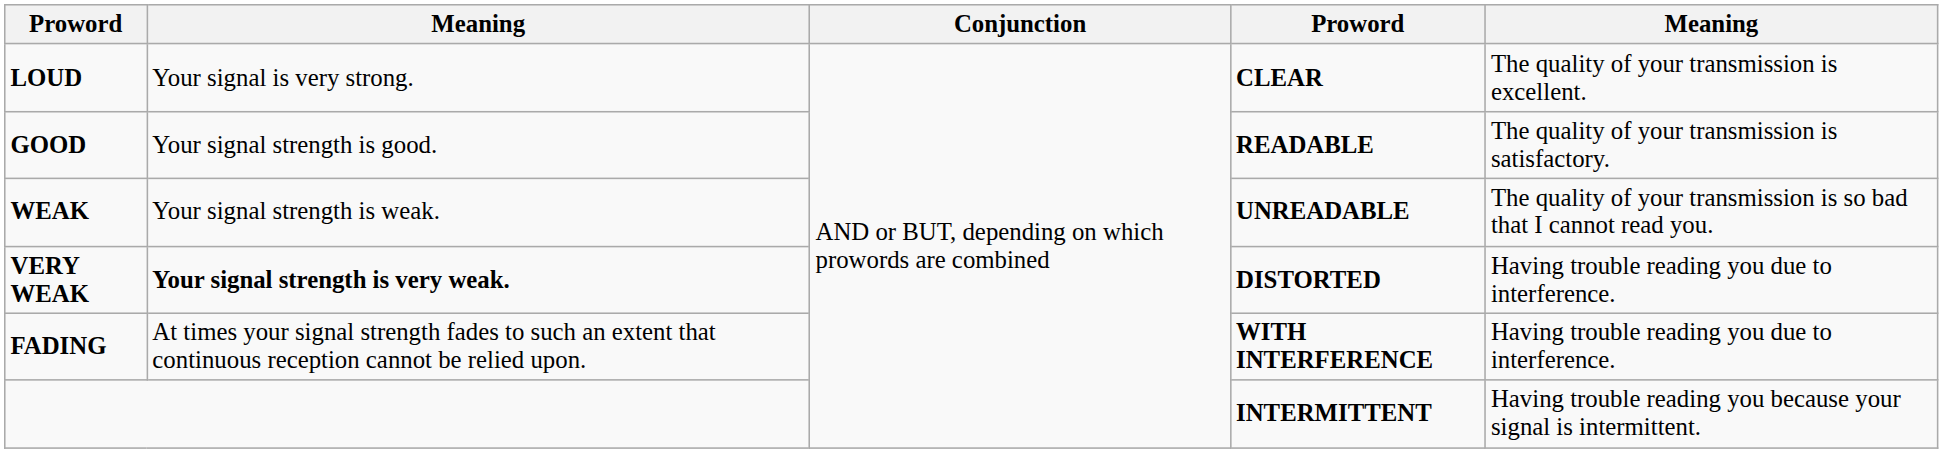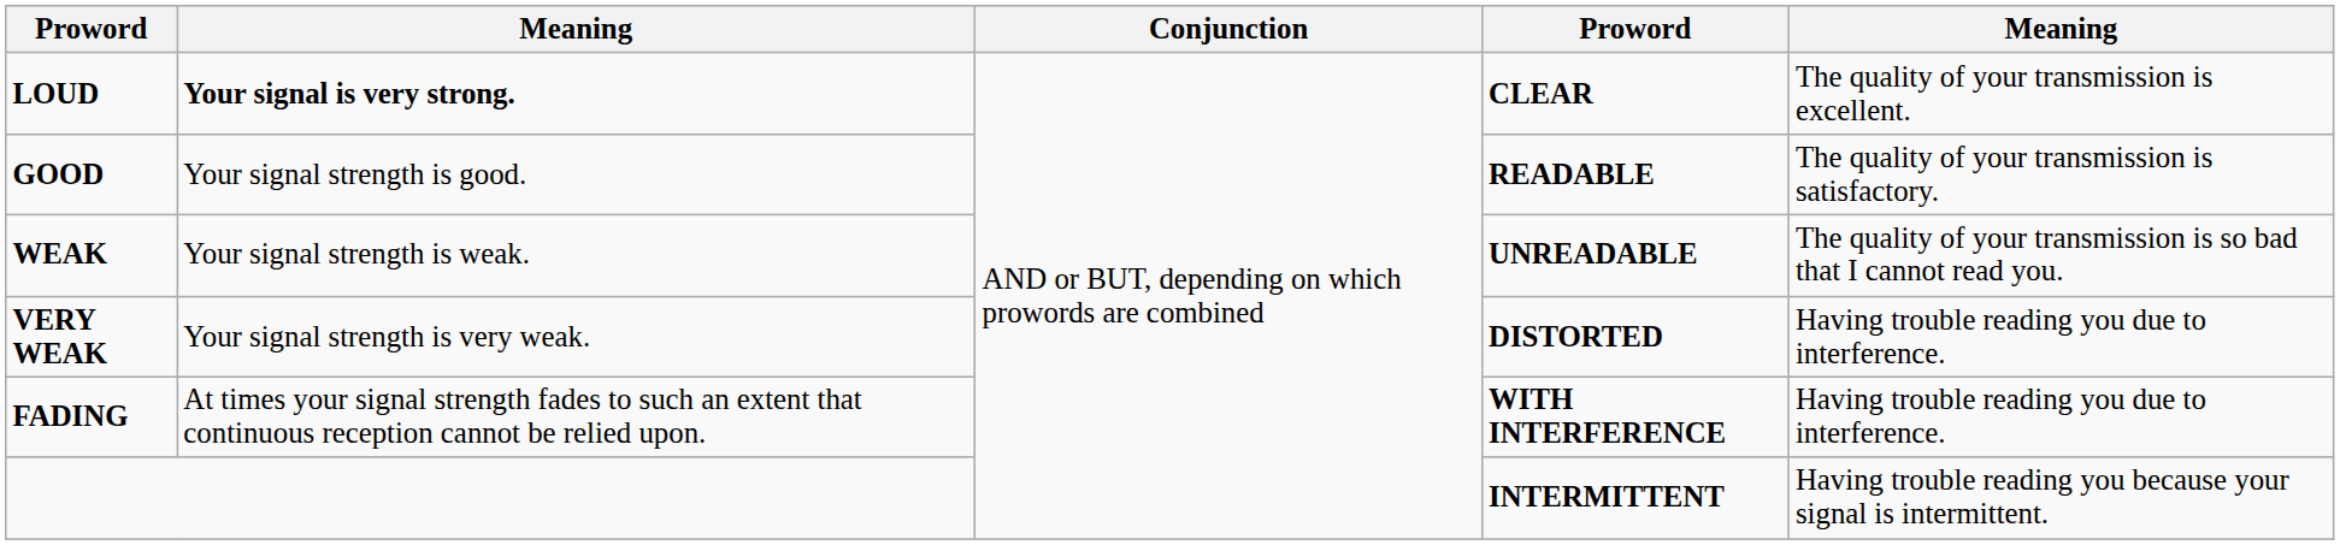row 2 | column 2: normal -> bold
row 5 | column 2: bold -> normal
